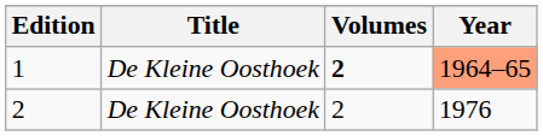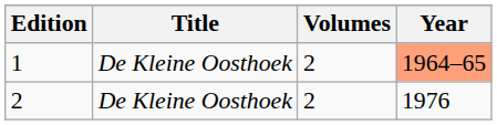1 | Volumes: bold -> normal
